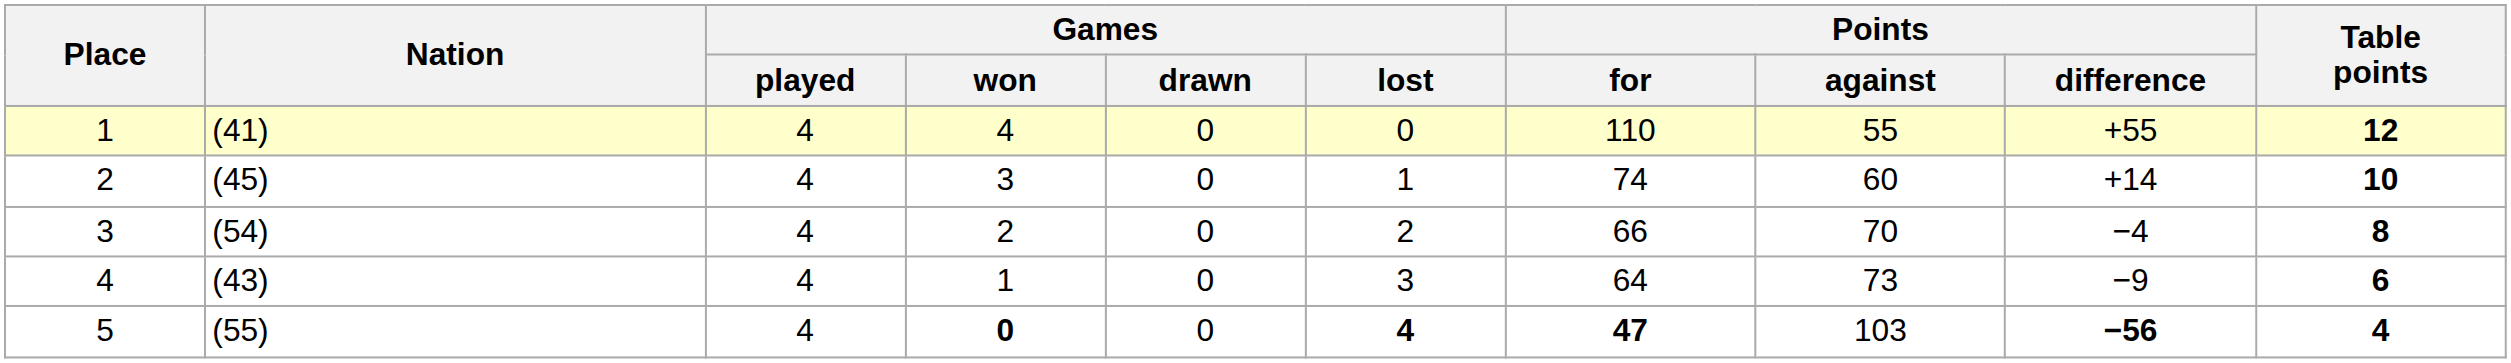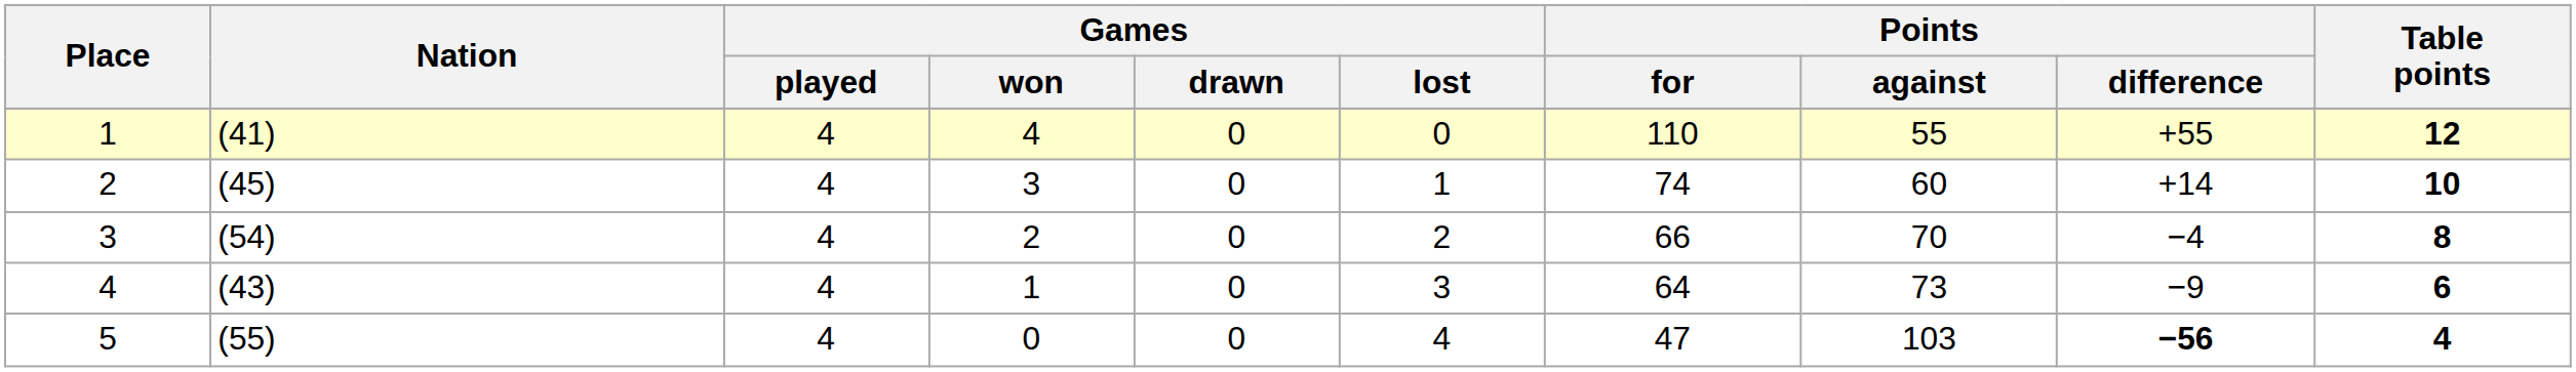5 | Games / won: bold -> normal
5 | Games / lost: bold -> normal
5 | Points / for: bold -> normal
